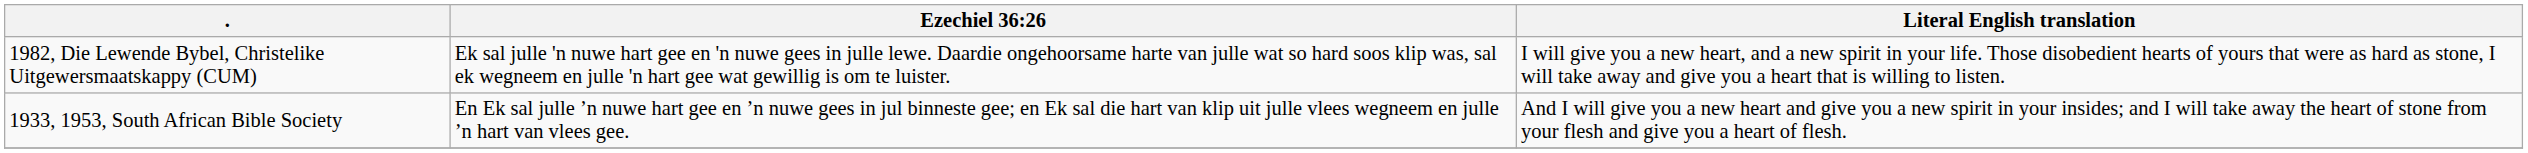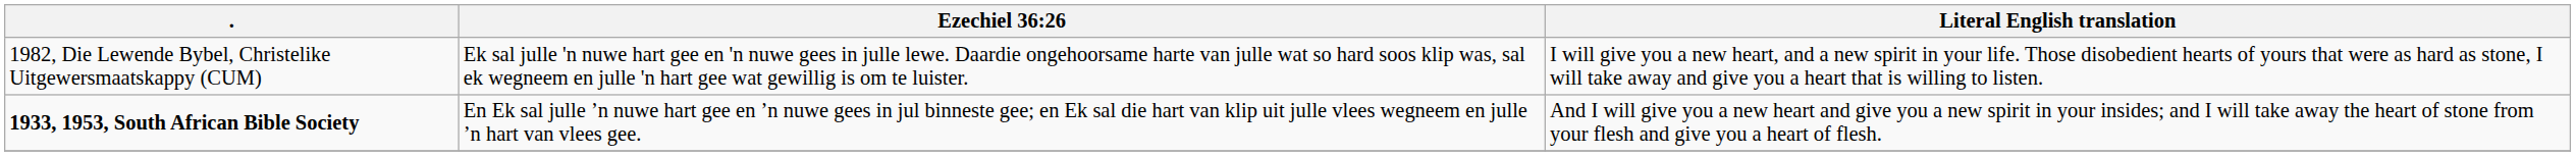1933, 1953, South African Bible Society | .: normal -> bold
